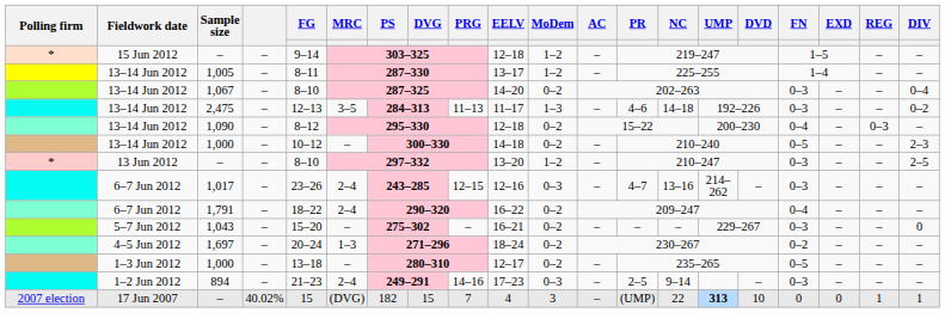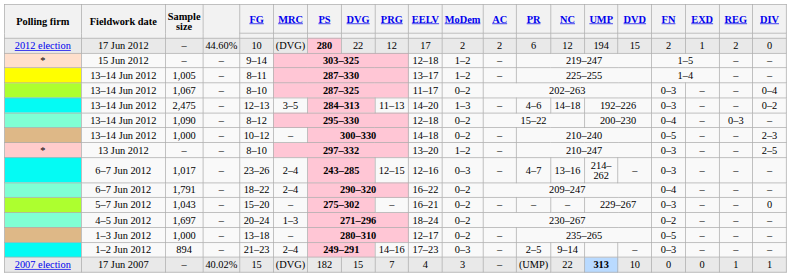+ row: 2012 election | 17 Jun 2012 | – | 44.60% | 10 | (DVG) | 280 | 22 | 12 | 17 | 2 | 2 | 6 | 12 | 194 | 15 | 2 | 1 | 2 | 0
1,067 | EELV: 14–20 -> 11–17
2,475 | EELV: 11–17 -> 14–20
